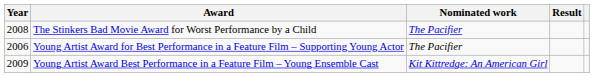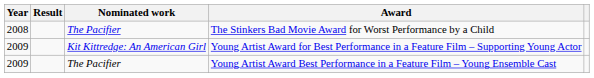columns swapped: Award <-> Result
row 3 | Year: 2006 -> 2009
row 3 | Nominated work: The Pacifier -> Kit Kittredge: An American Girl
row 4 | Nominated work: Kit Kittredge: An American Girl -> The Pacifier
